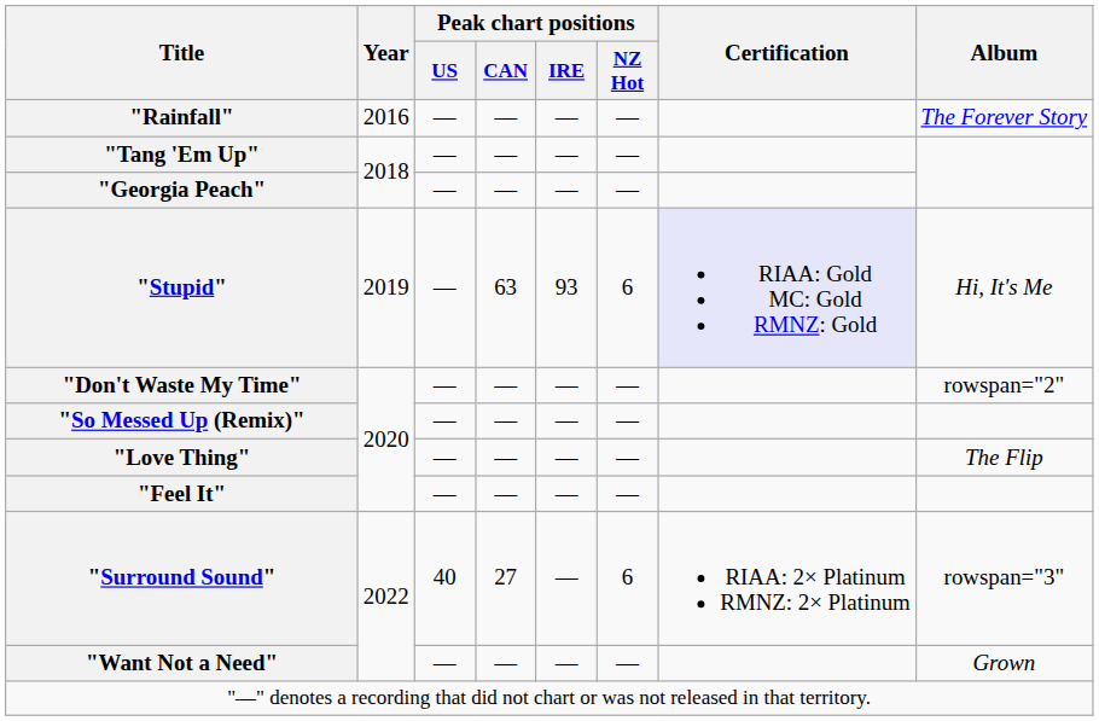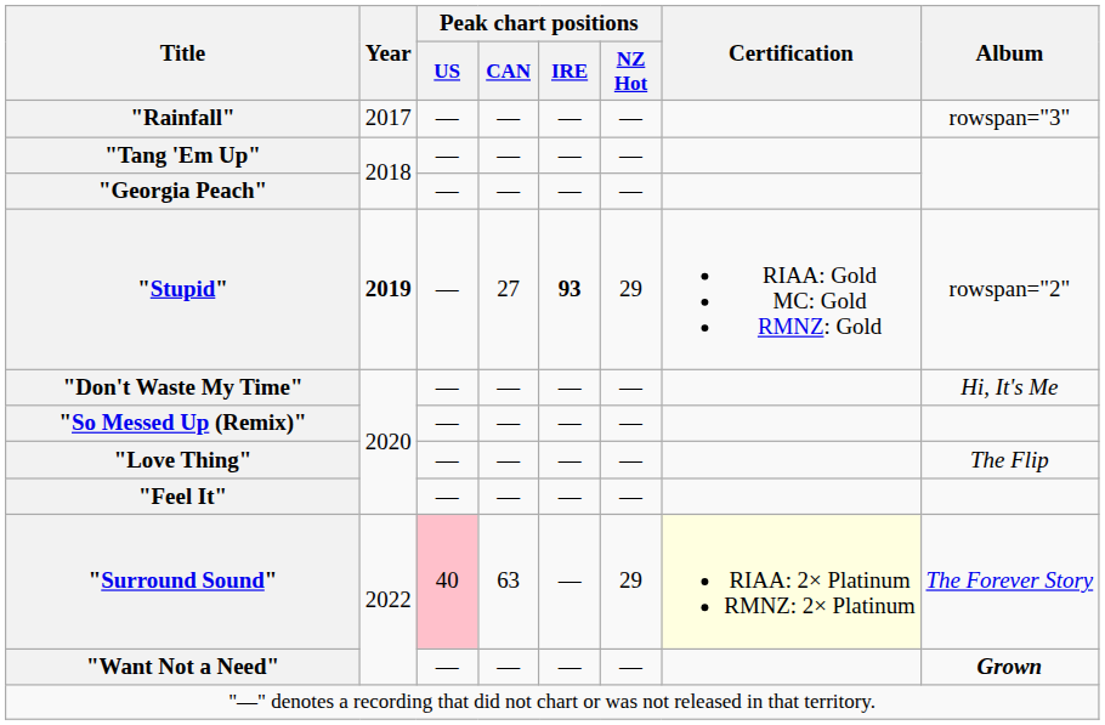"Rainfall" | Year: 2016 -> 2017
"Rainfall" | Album: The Forever Story -> rowspan="3"
"Stupid" | Year: normal -> bold
"Stupid" | Peak chart positions / CAN: 63 -> 27
"Stupid" | Peak chart positions / IRE: normal -> bold
"Stupid" | Peak chart positions / NZ Hot: 6 -> 29
"Stupid" | Certification: lavender background -> no background
"Stupid" | Album: Hi, It's Me -> rowspan="2"
"Don't Waste My Time" | Album: rowspan="2" -> Hi, It's Me
"Surround Sound" | Peak chart positions / US: no background -> pink background
"Surround Sound" | Peak chart positions / CAN: 27 -> 63
"Surround Sound" | Peak chart positions / NZ Hot: 6 -> 29
"Surround Sound" | Certification: no background -> lightyellow background
"Surround Sound" | Album: rowspan="3" -> The Forever Story
"Want Not a Need" | Album: normal -> bold
